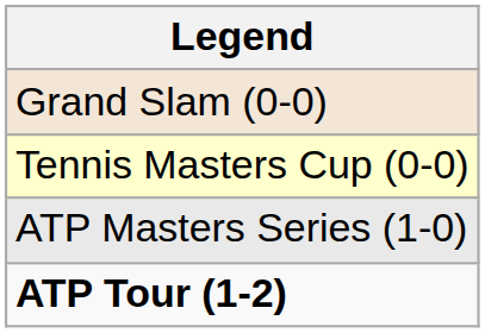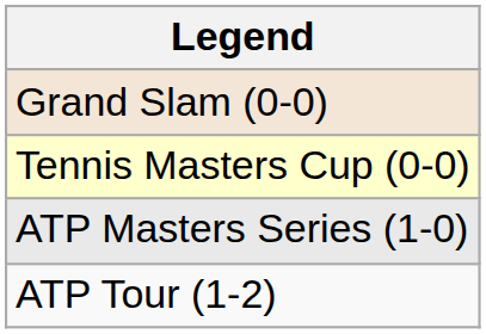row 5 | column 1: bold -> normal
